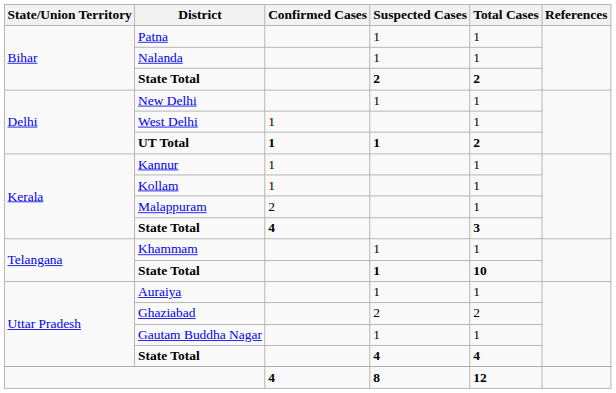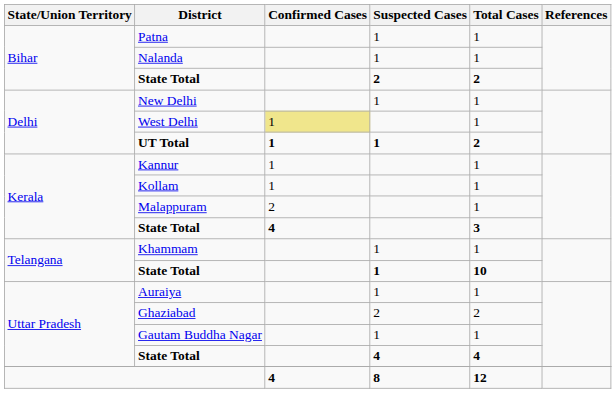West Delhi | Confirmed Cases: no background -> khaki background
